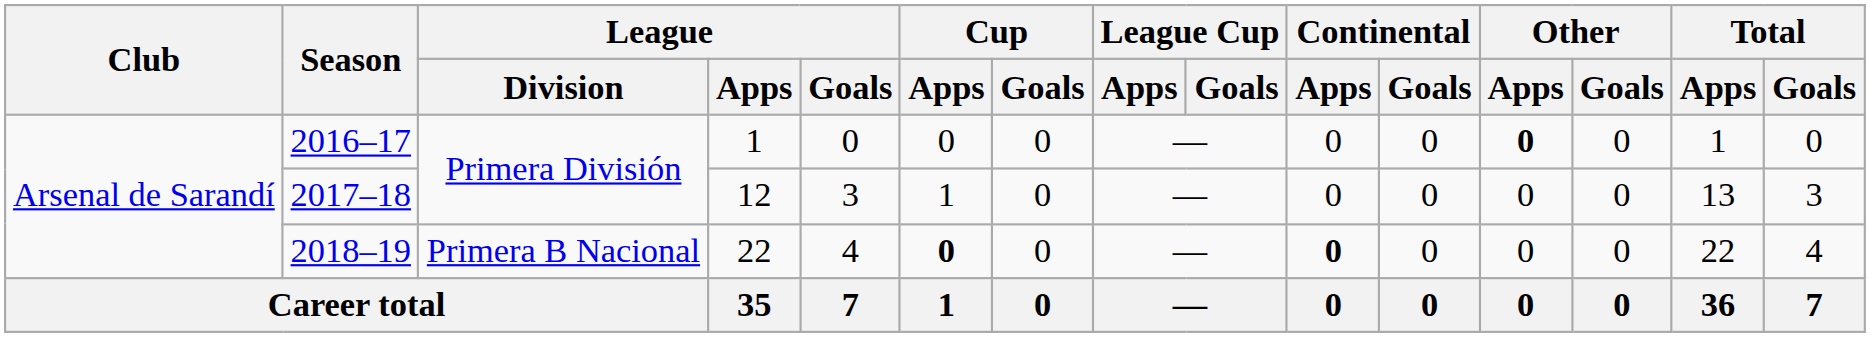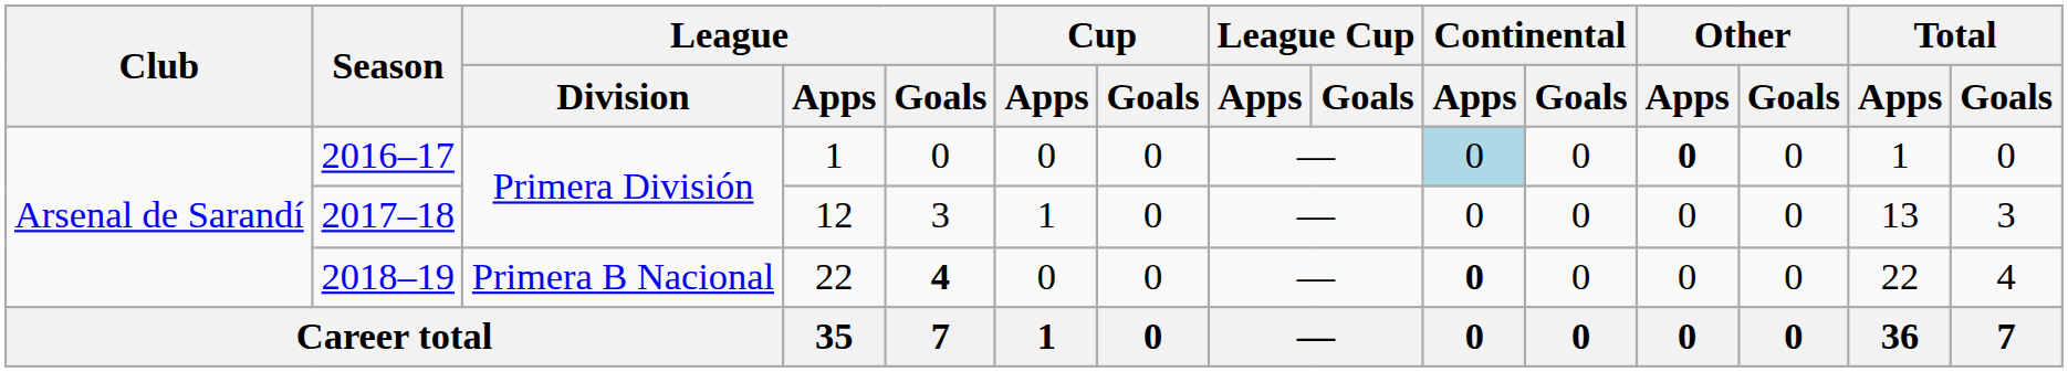2016–17 | Continental / Apps: no background -> lightblue background
2018–19 | League / Goals: normal -> bold
2018–19 | Cup / Apps: bold -> normal
